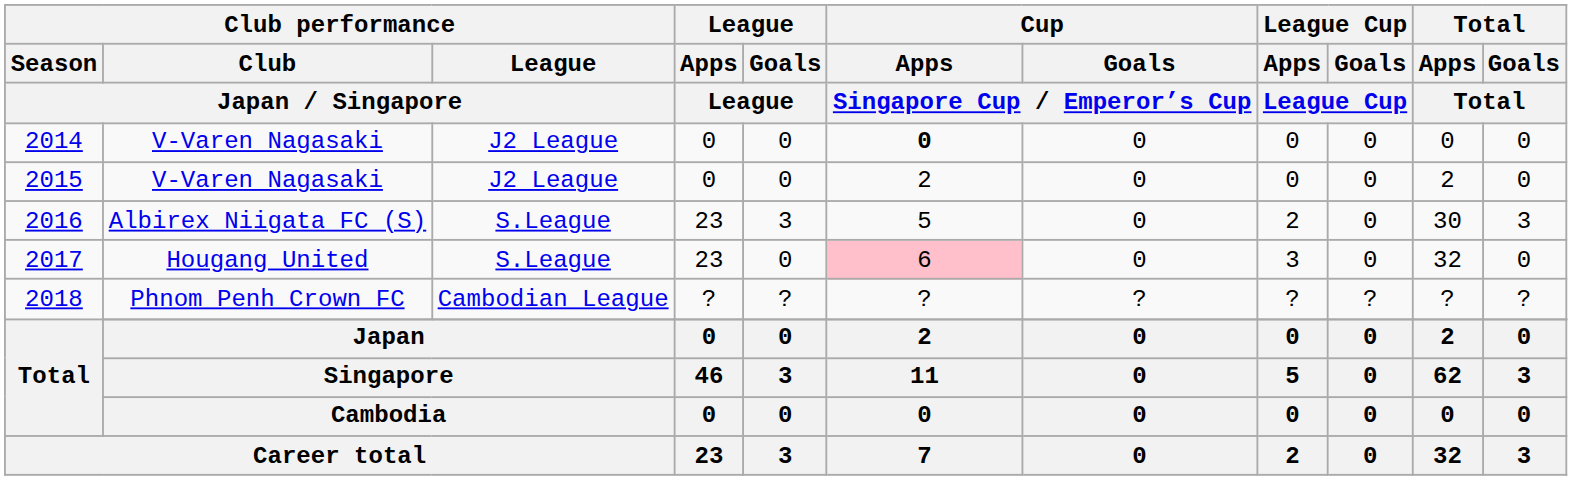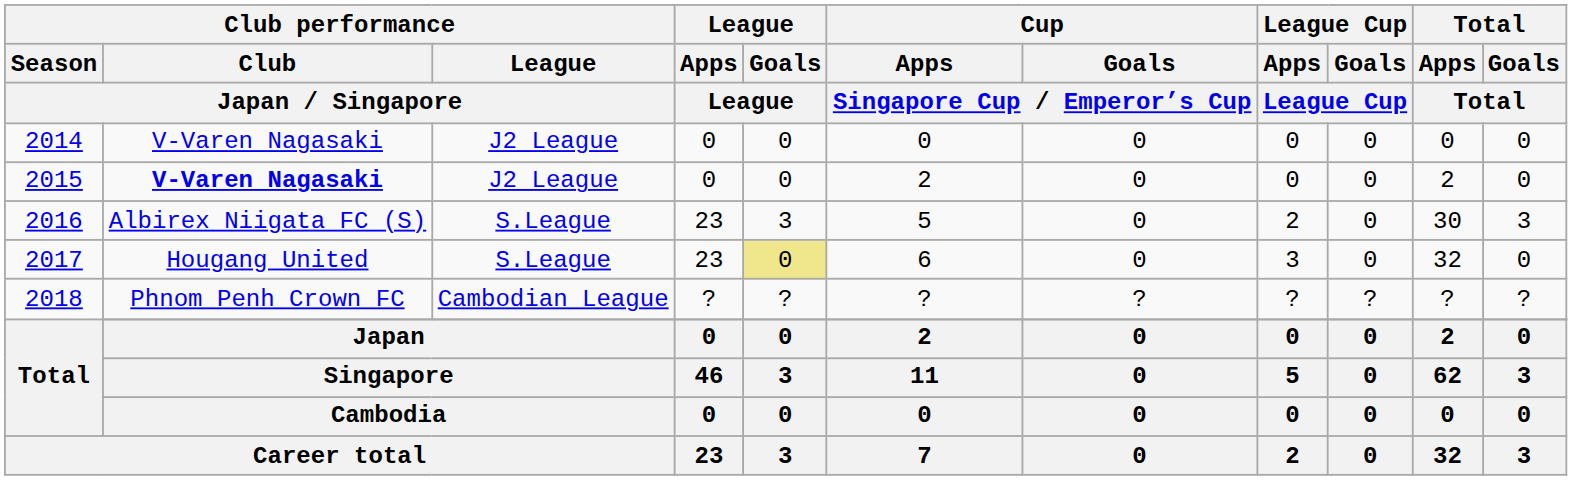2014 | Cup / Apps / Singapore Cup / Emperor’s Cup: bold -> normal
2015 | Club performance / Club / Japan / Singapore: normal -> bold
2017 | League / Goals / League: no background -> khaki background
2017 | Cup / Apps / Singapore Cup / Emperor’s Cup: pink background -> no background
